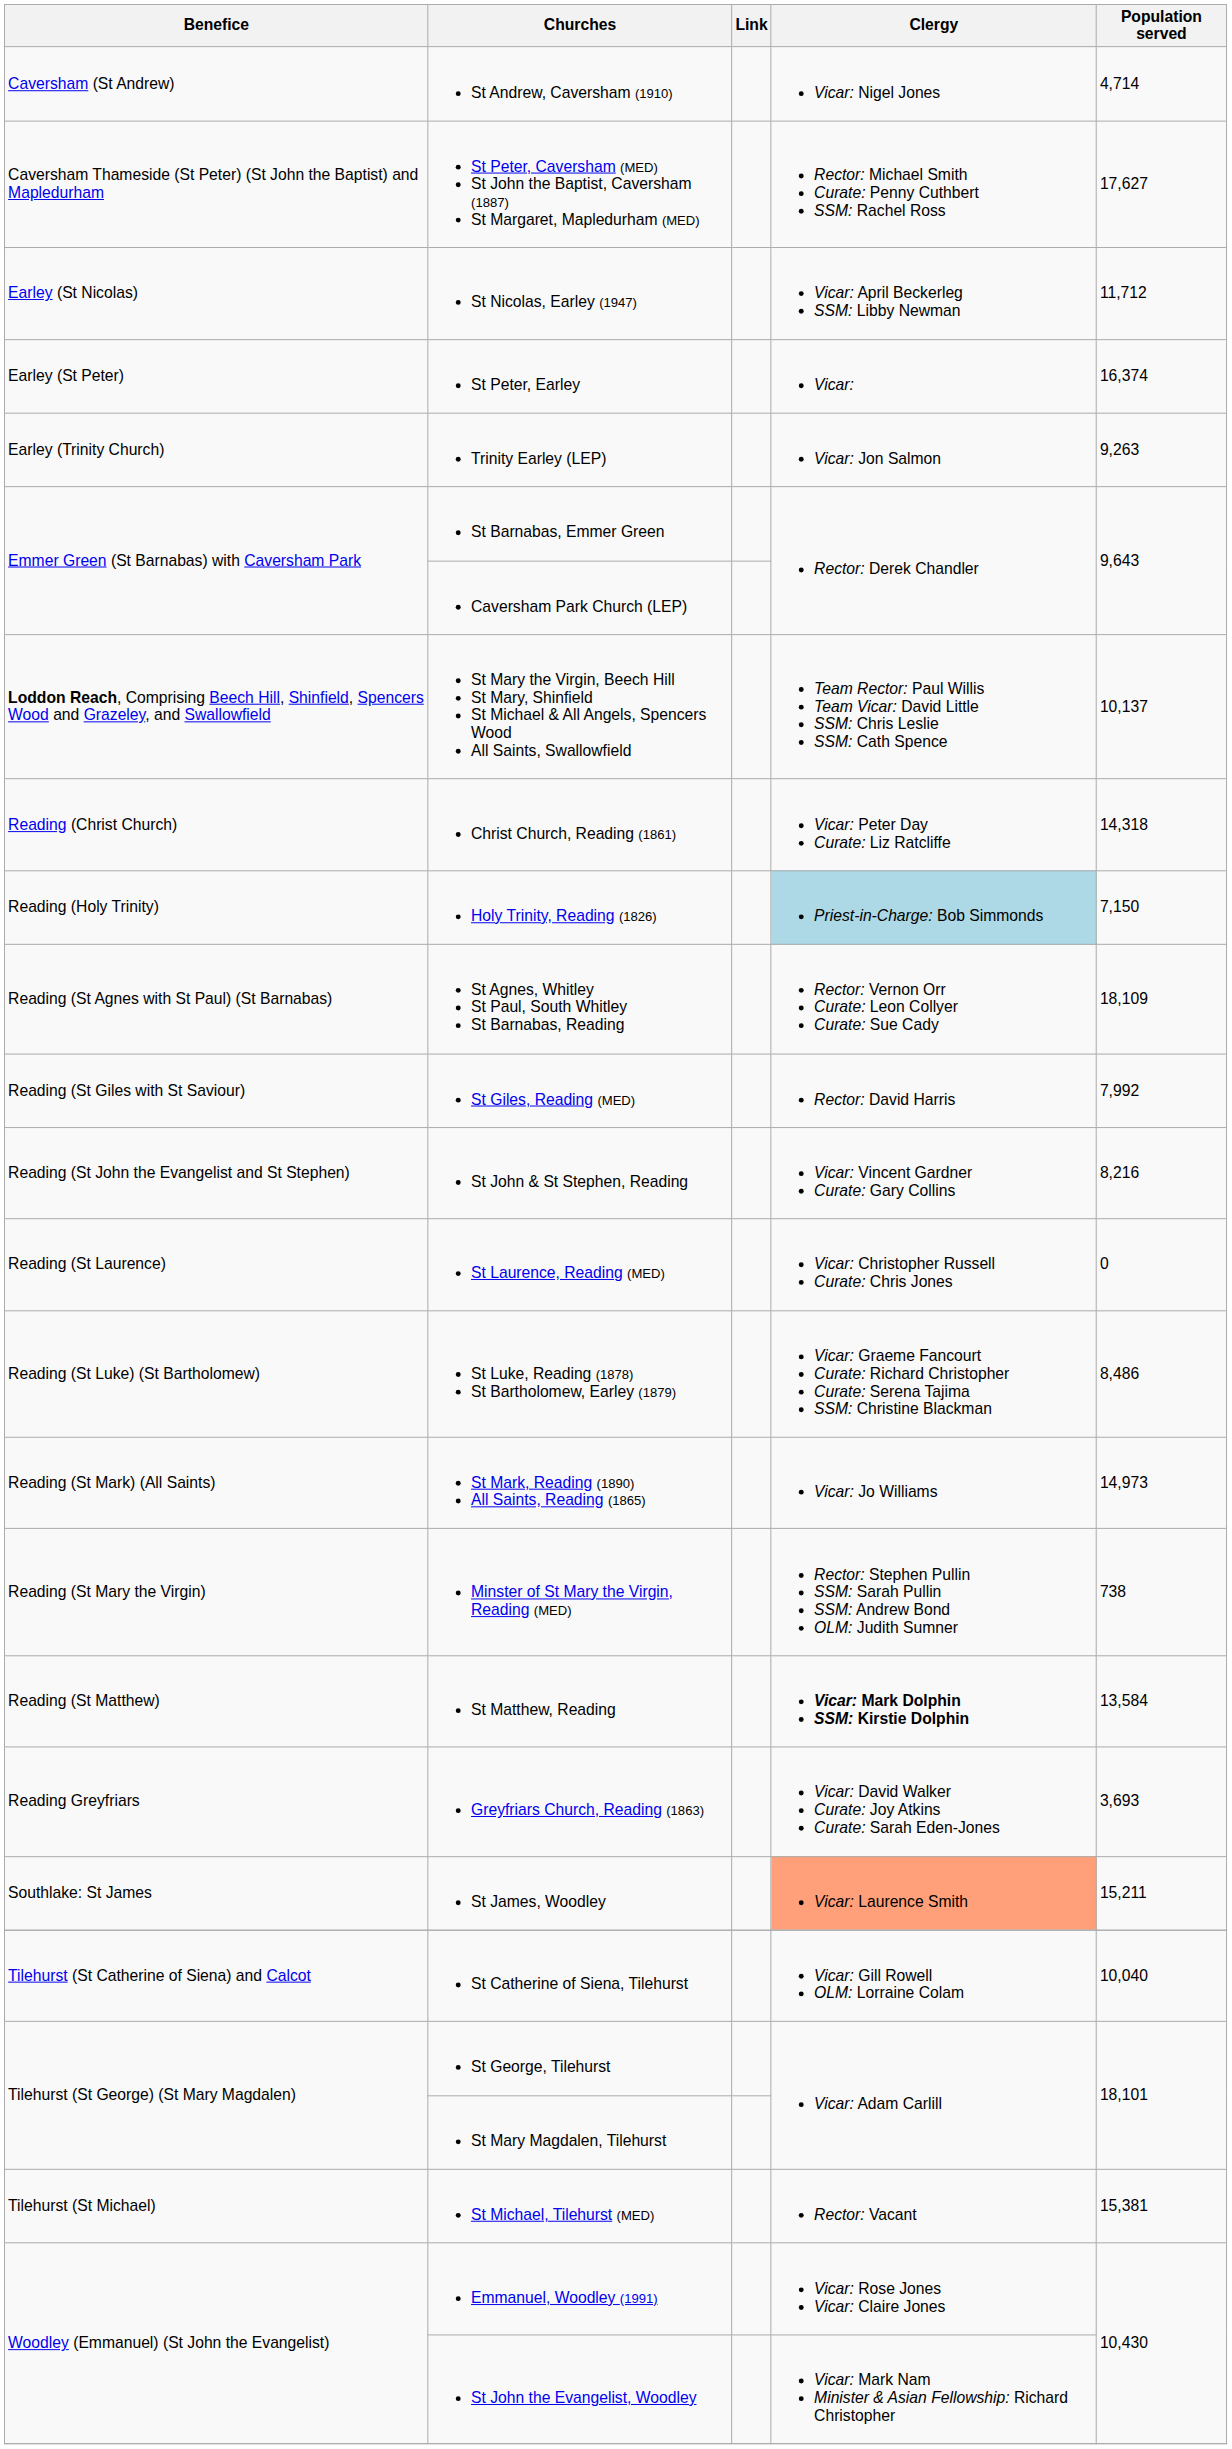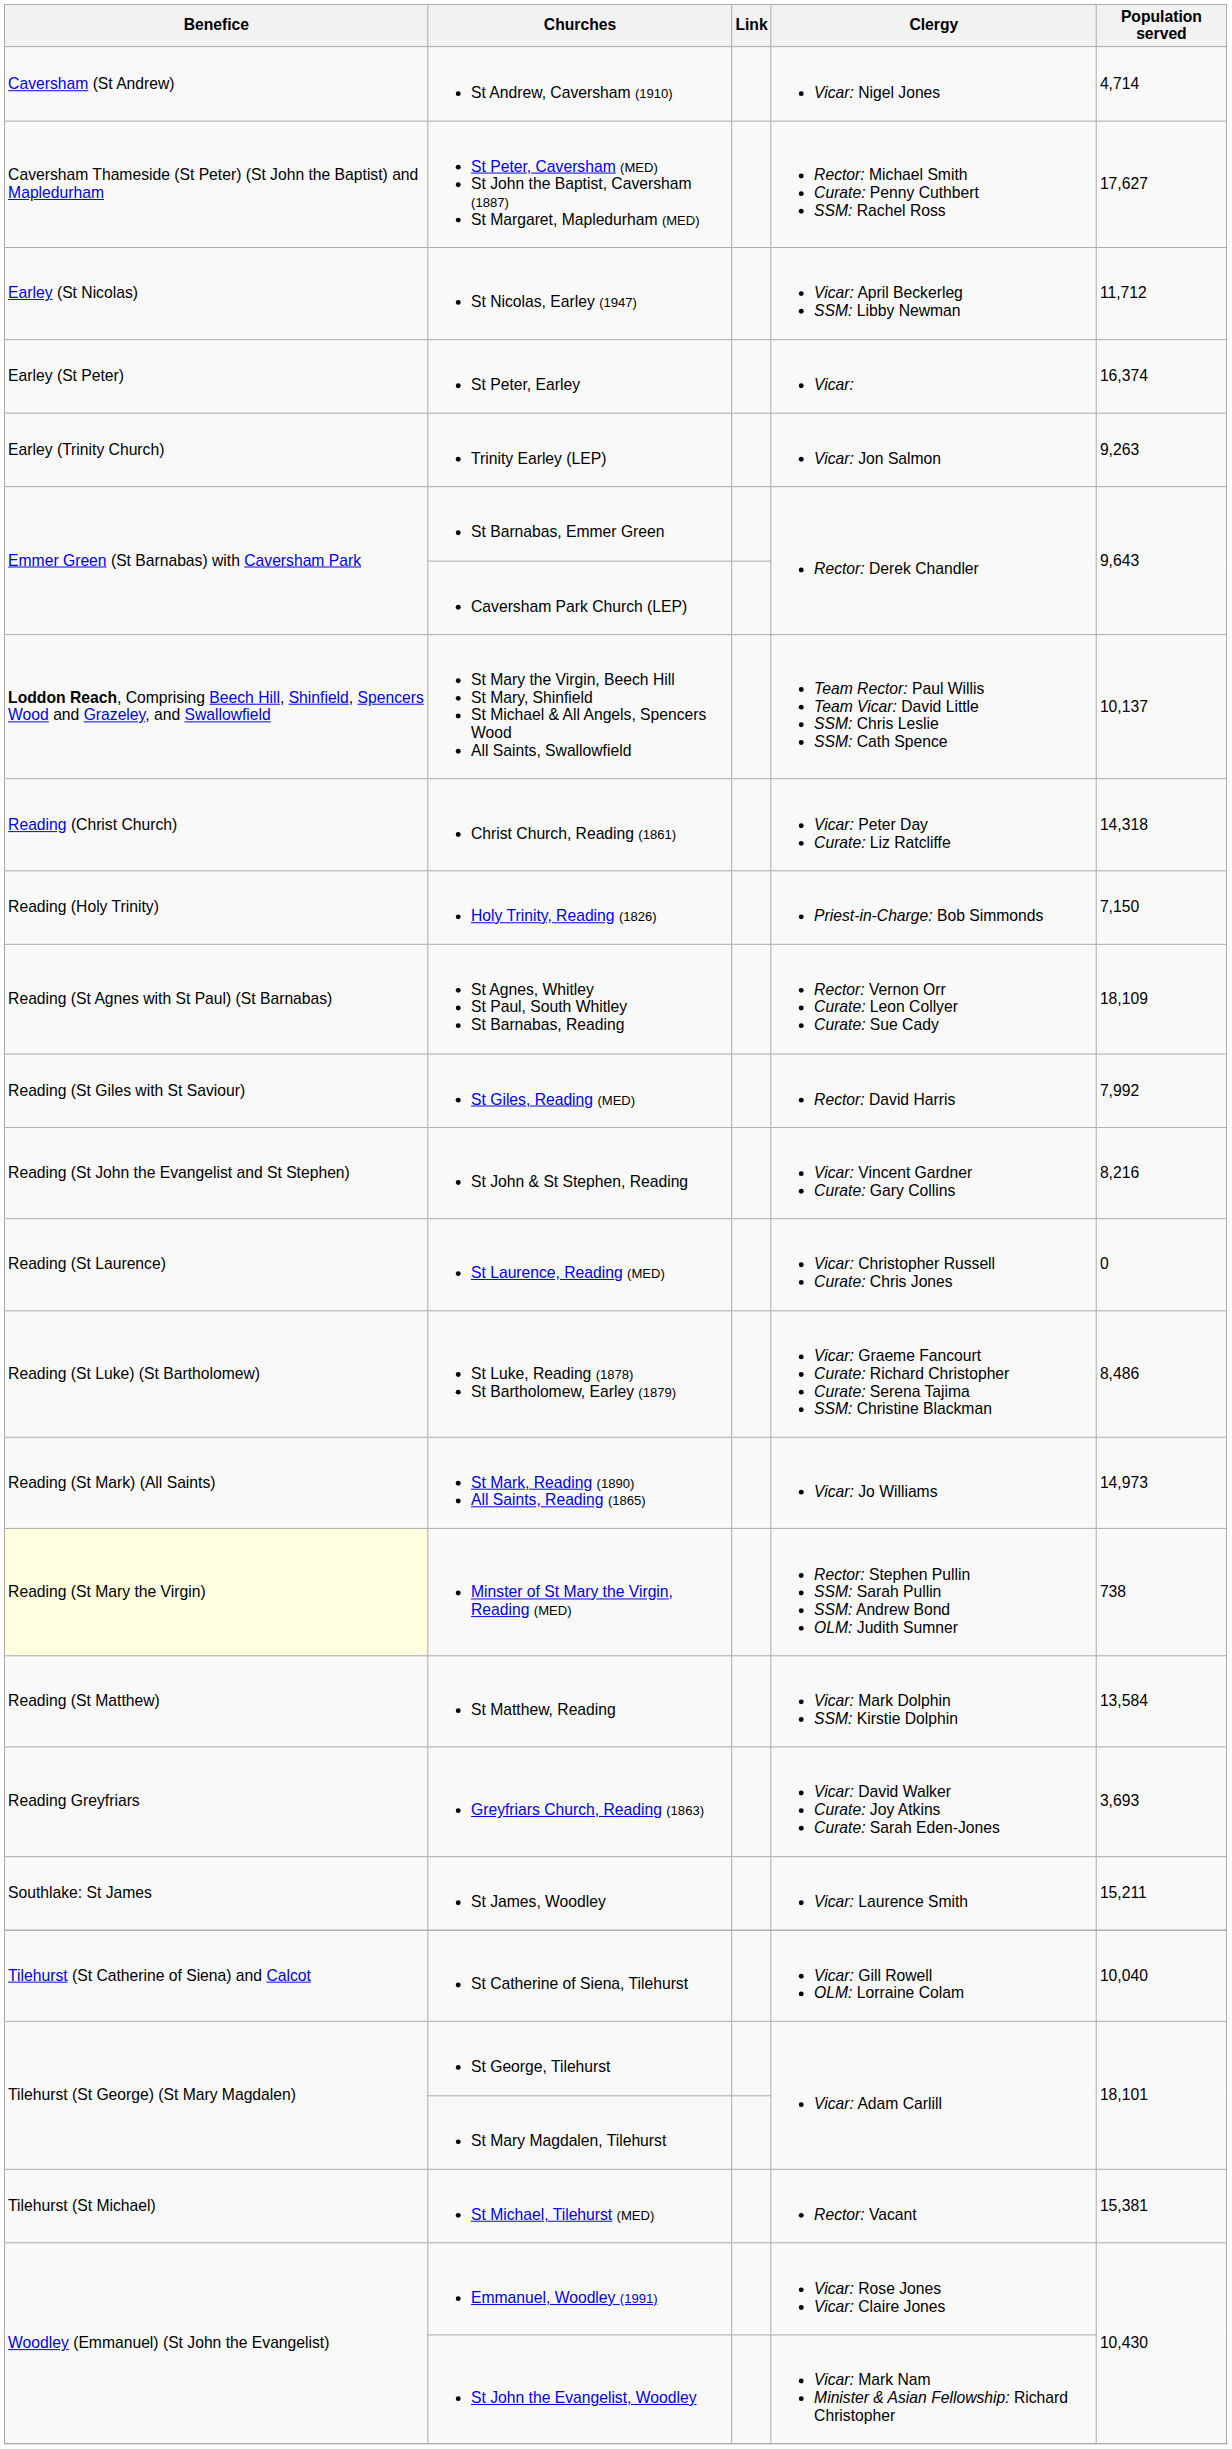Holy Trinity, Reading (1826) | Clergy: lightblue background -> no background
Minster of St Mary the Virgin, Reading (MED) | Benefice: no background -> lightyellow background
St Matthew, Reading | Clergy: bold -> normal
St James, Woodley | Clergy: lightsalmon background -> no background
